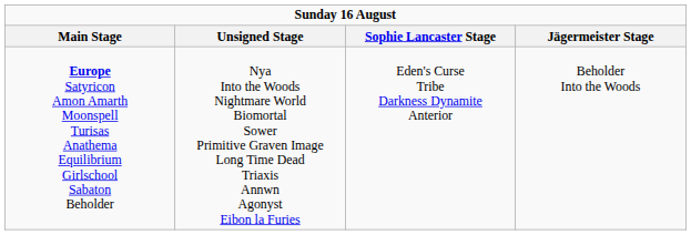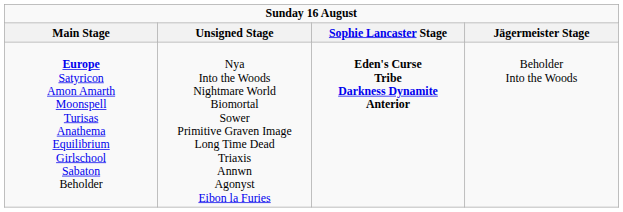row 3 | Sophie Lancaster Stage: normal -> bold
